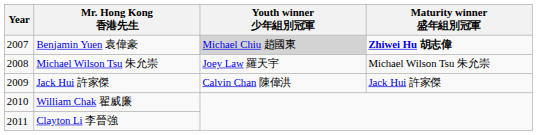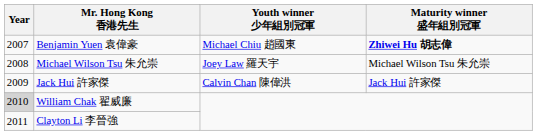Benjamin Yuen 袁偉豪 | Youth winner 少年組別冠軍: lightgrey background -> no background
William Chak 翟威廉 | Year: no background -> lightgrey background
